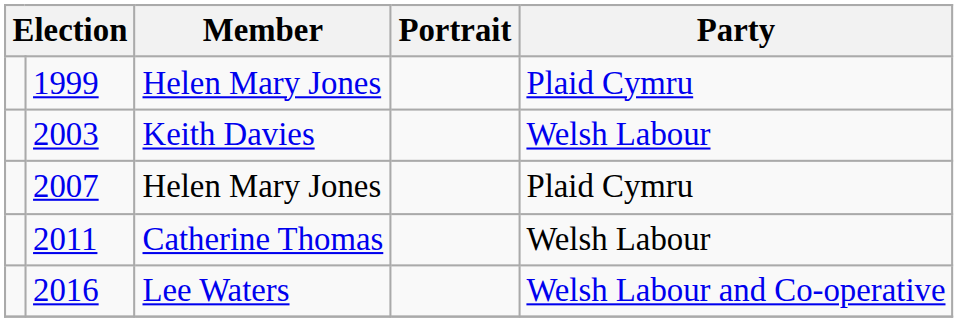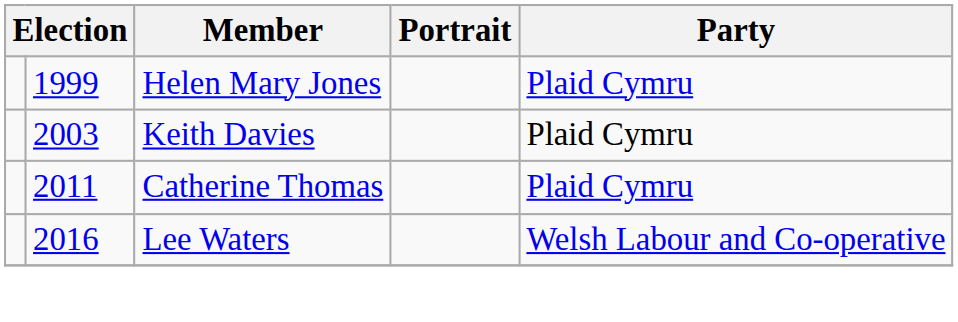2003 | Party: Welsh Labour -> Plaid Cymru
- row: 2007 | Helen Mary Jones | Plaid Cymru
2011 | Party: Welsh Labour -> Plaid Cymru
